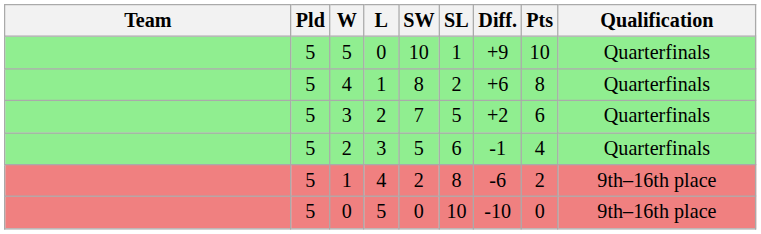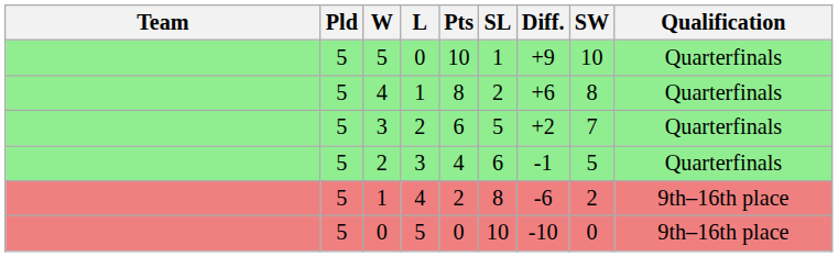columns swapped: SW <-> Pts
